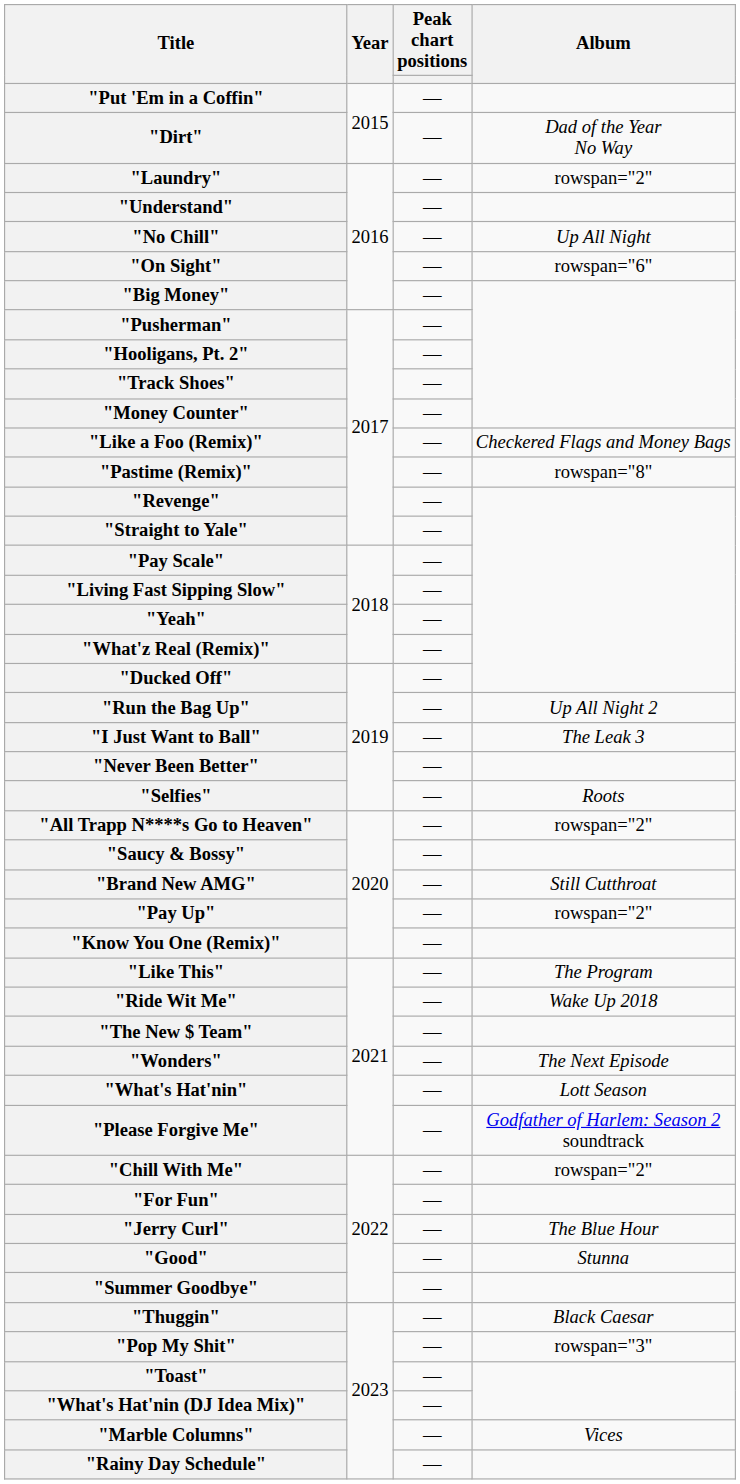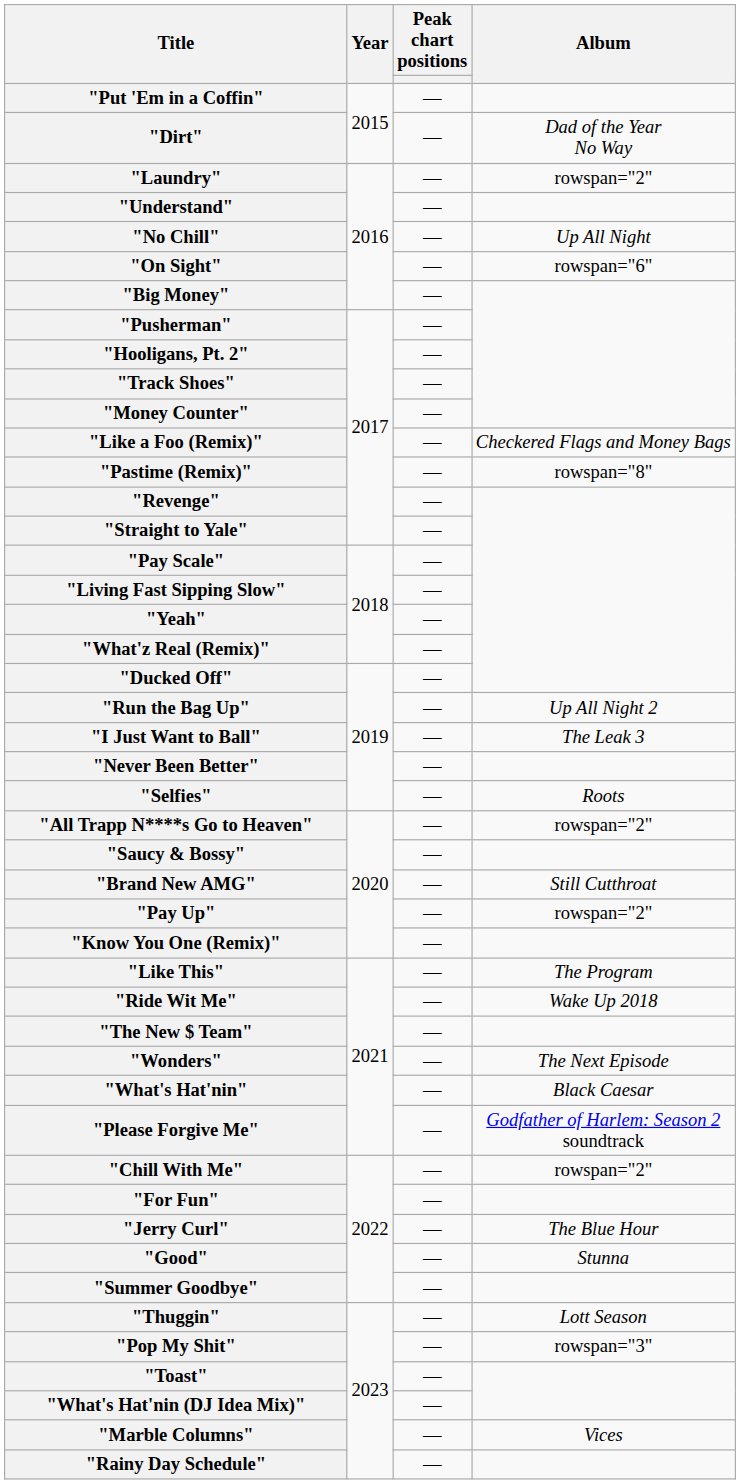"What's Hat'nin" | Album: Lott Season -> Black Caesar
"Thuggin" | Album: Black Caesar -> Lott Season
